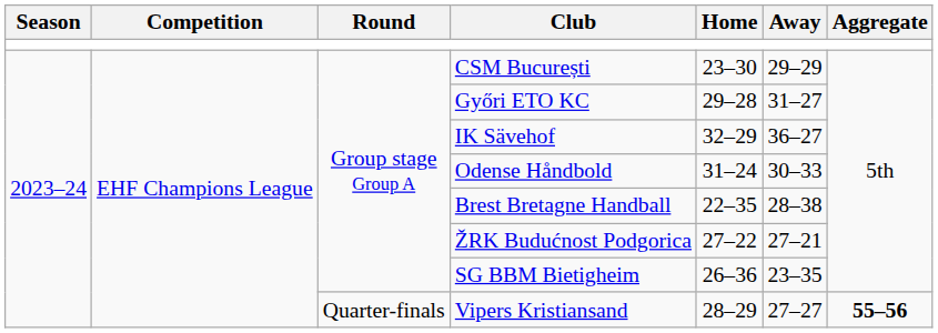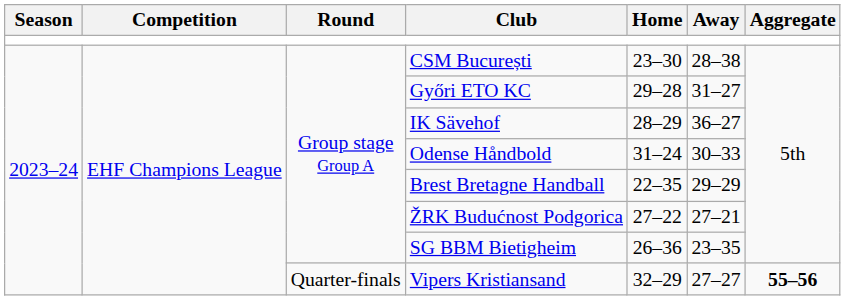CSM București | Away: 29–29 -> 28–38
IK Sävehof | Home: 32–29 -> 28–29
Brest Bretagne Handball | Away: 28–38 -> 29–29
Vipers Kristiansand | Home: 28–29 -> 32–29
